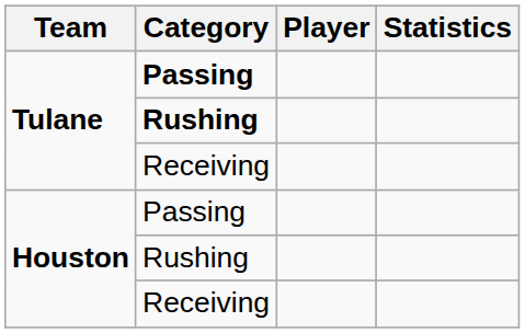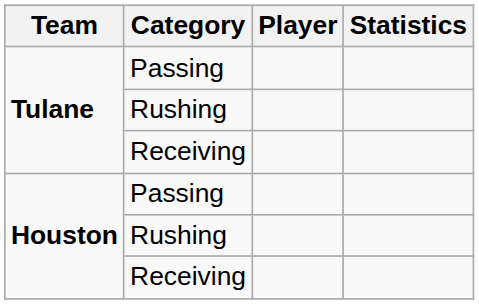Tulane / Passing | Category: bold -> normal
Tulane / Rushing | Category: bold -> normal
